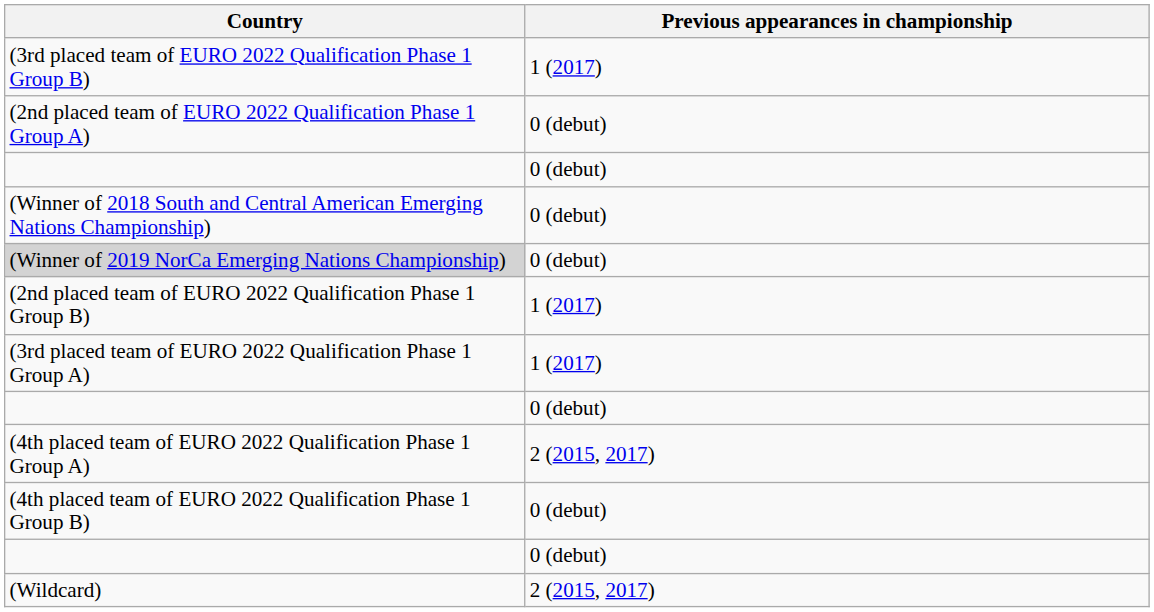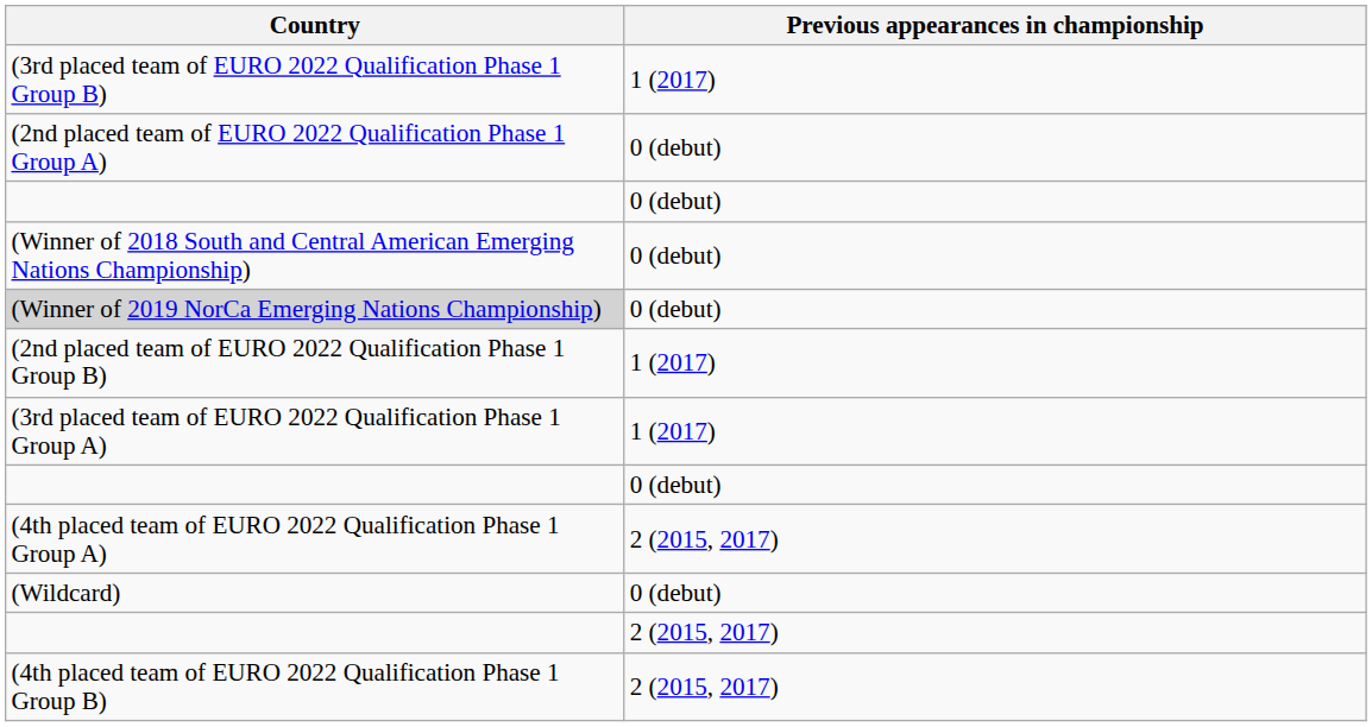row 11 | Country: (4th placed team of EURO 2022 Qualification Phase 1 Group B) -> (Wildcard)
row 12 | Previous appearances in championship: 0 (debut) -> 2 (2015, 2017)
row 13 | Country: (Wildcard) -> (4th placed team of EURO 2022 Qualification Phase 1 Group B)
